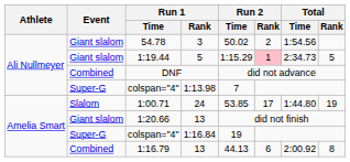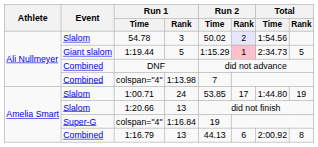54.78 | Event: Giant slalom -> Slalom
54.78 | Run 2 / Rank: no background -> lavender background
colspan="4" / 1:13.98 | Event: Super-G -> Combined
1:20.66 | Event: Giant slalom -> Slalom
